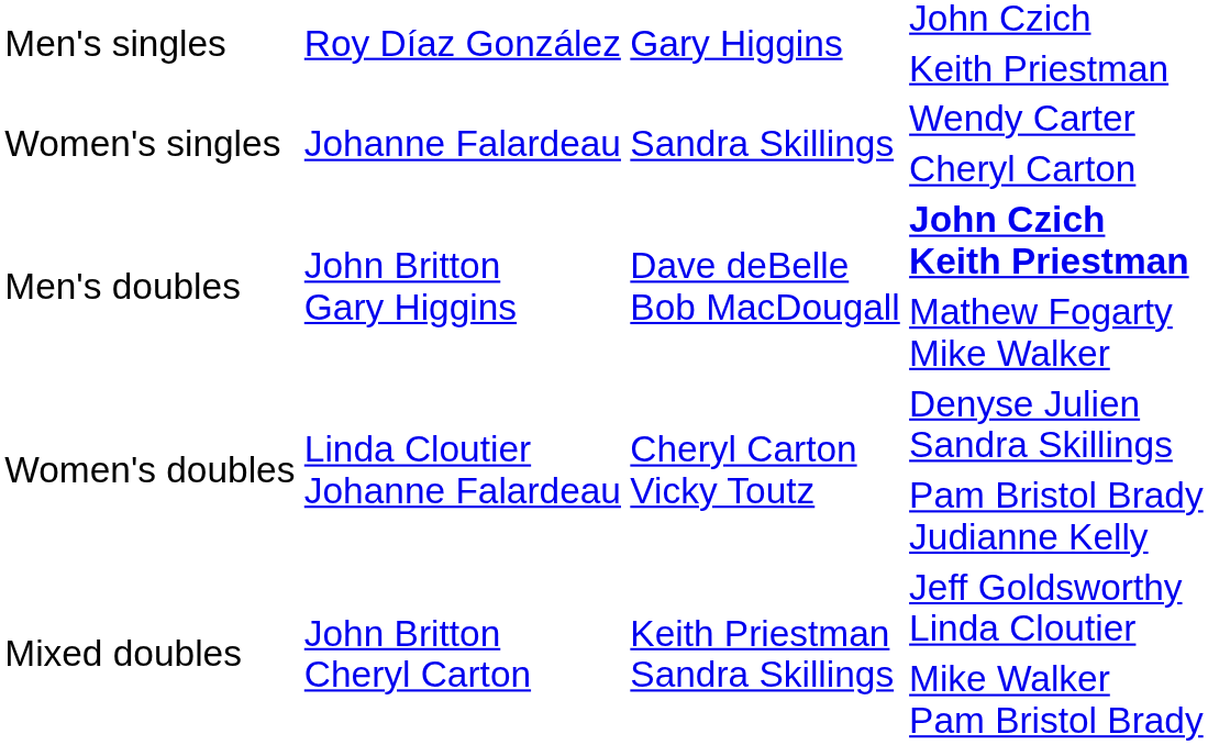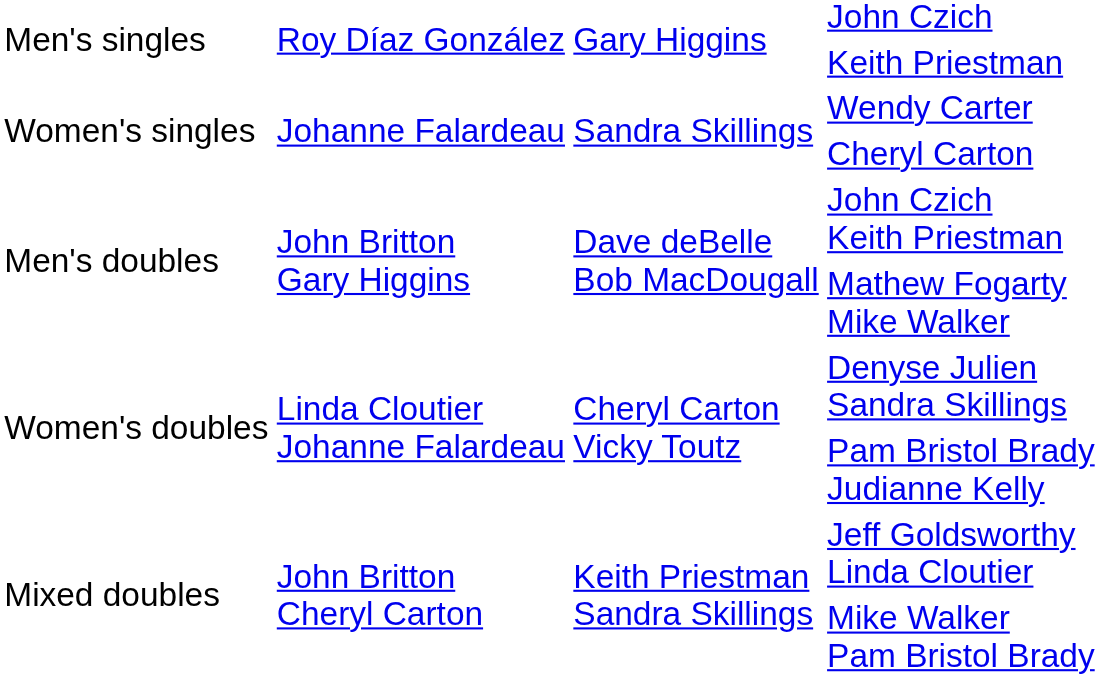John Czich Keith Priestman | column 4: bold -> normal
